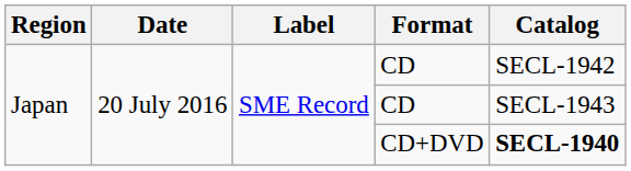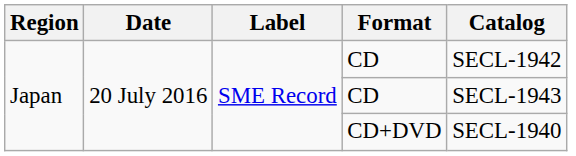CD+DVD | Catalog: bold -> normal
